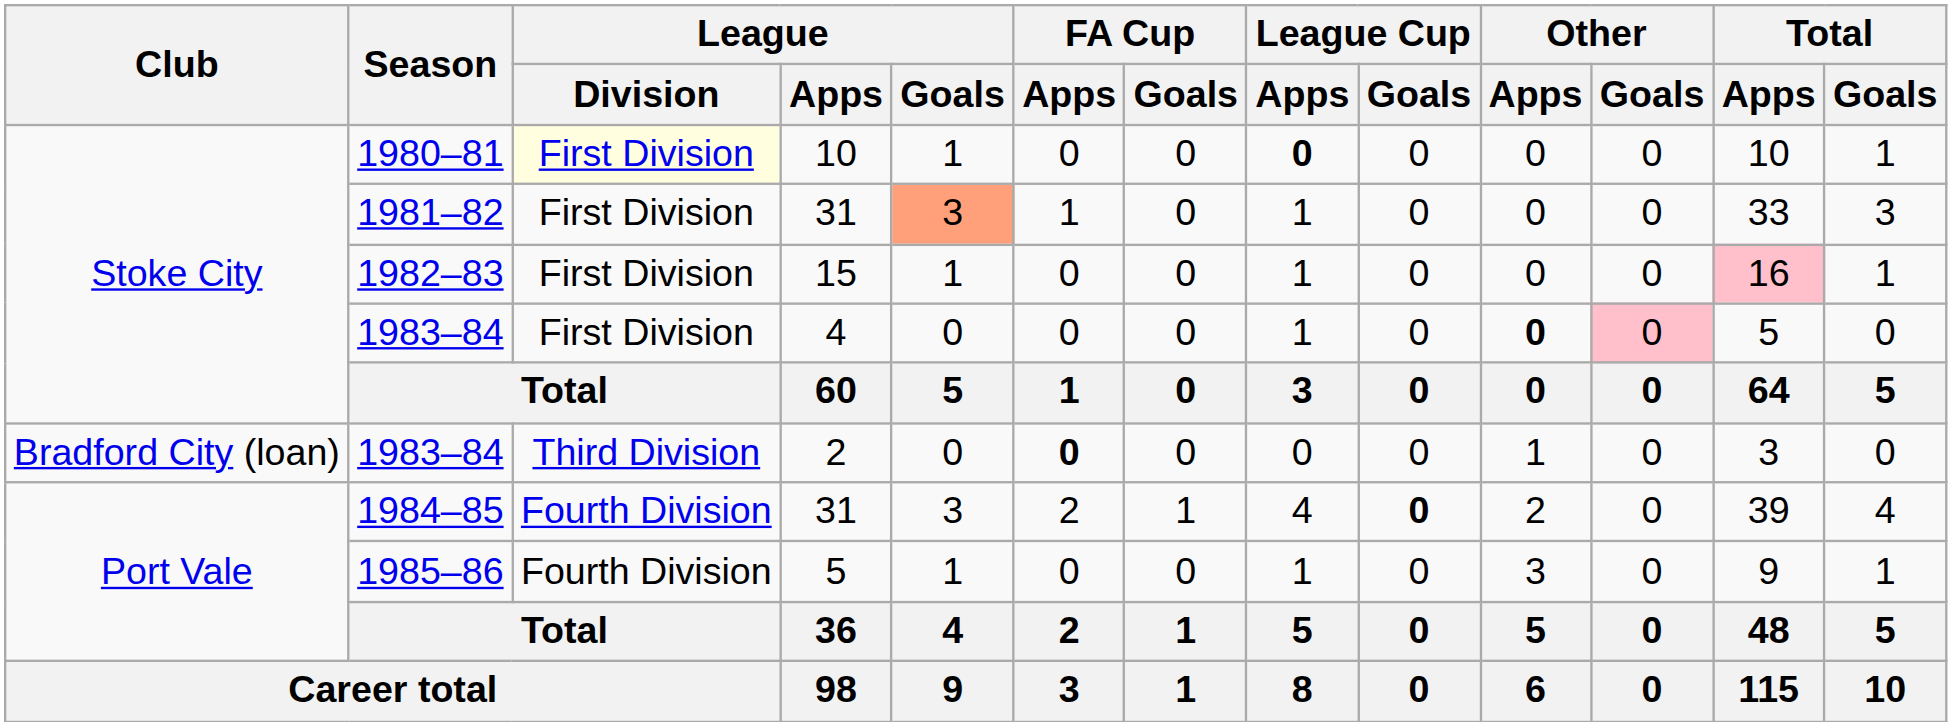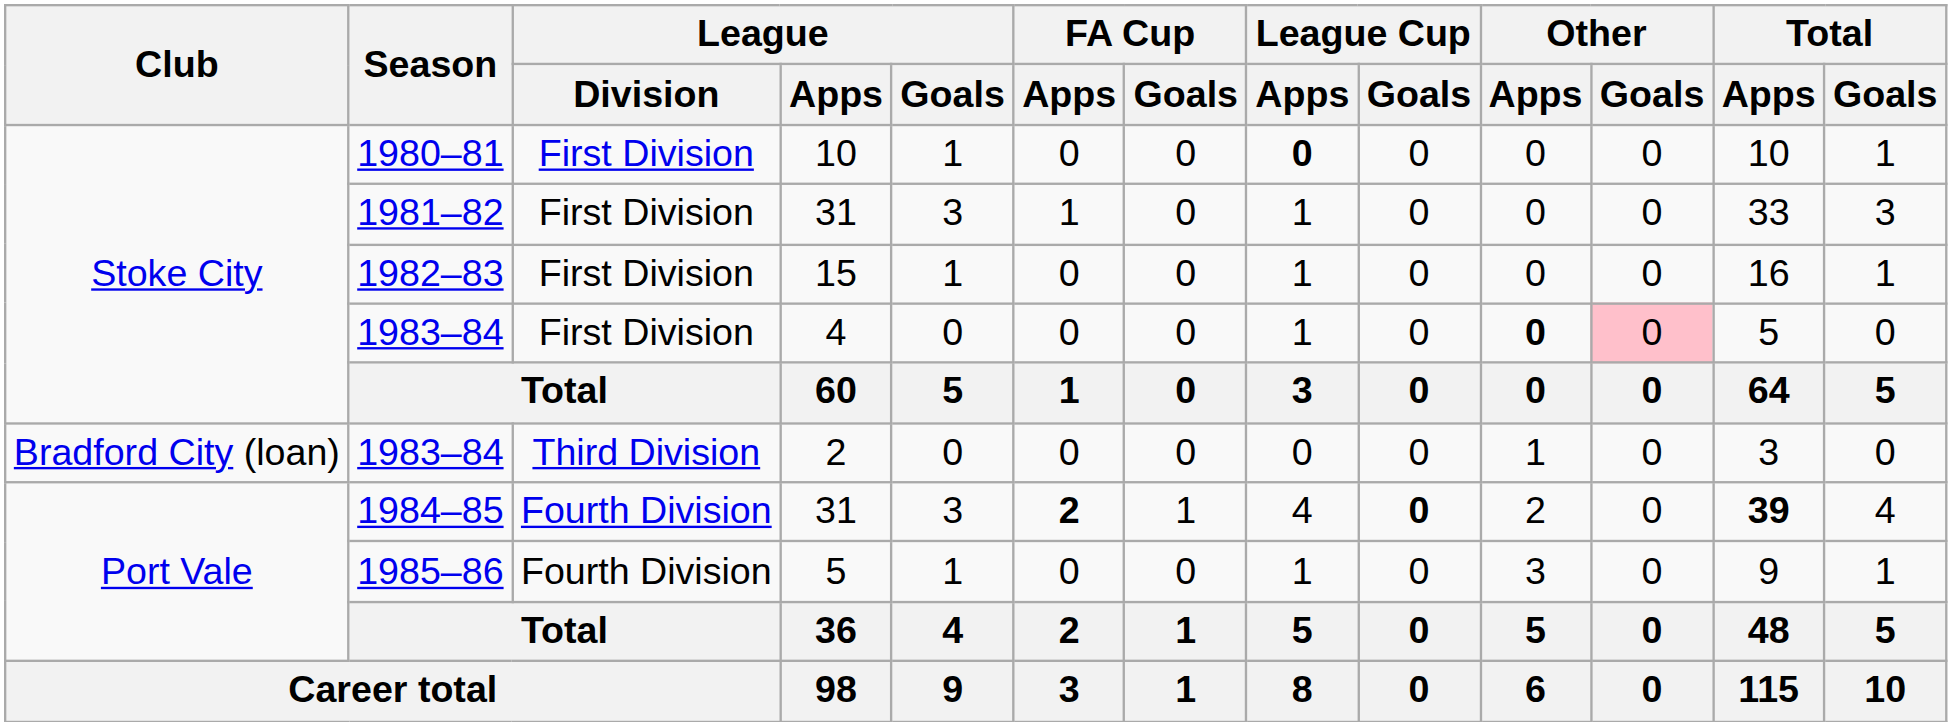1980–81 | League / Division: lightyellow background -> no background
1981–82 | League / Goals: lightsalmon background -> no background
1982–83 | Total / Apps: pink background -> no background
1983–84 / 2 | FA Cup / Apps: bold -> normal
1984–85 | FA Cup / Apps: normal -> bold
1984–85 | Total / Apps: normal -> bold
